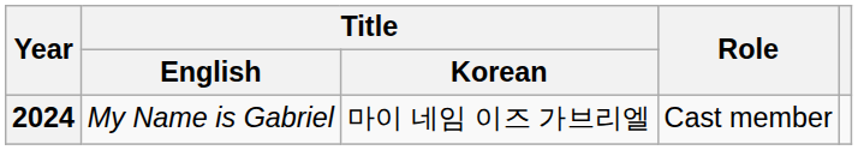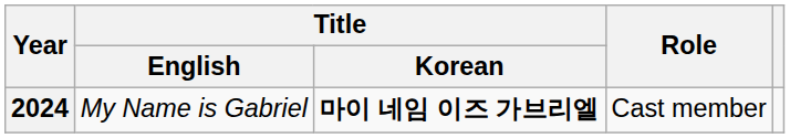2024 | Title / Korean: normal -> bold
